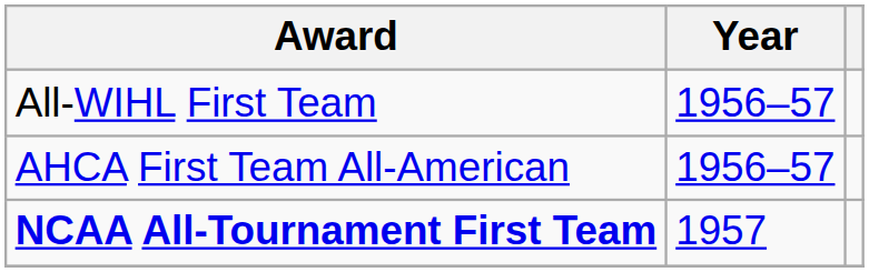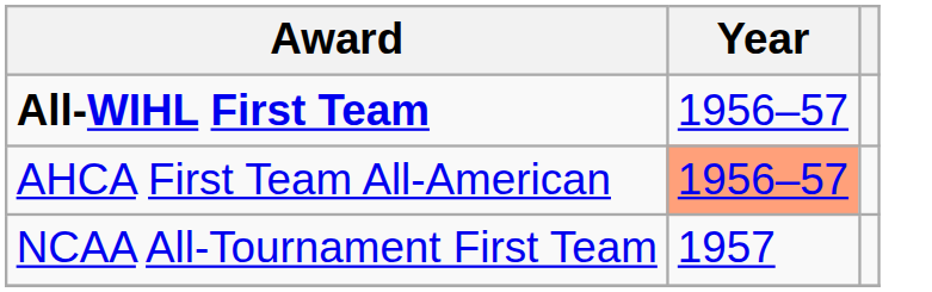row 2 | Award: normal -> bold
row 3 | Year: no background -> lightsalmon background
row 4 | Award: bold -> normal
